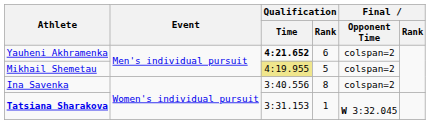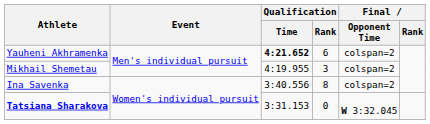Mikhail Shemetau | Qualification / Time: khaki background -> no background
Mikhail Shemetau | Qualification / Rank: 5 -> 3
Tatsiana Sharakova | Qualification / Rank: 1 -> 0
